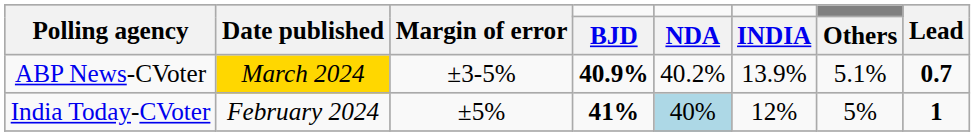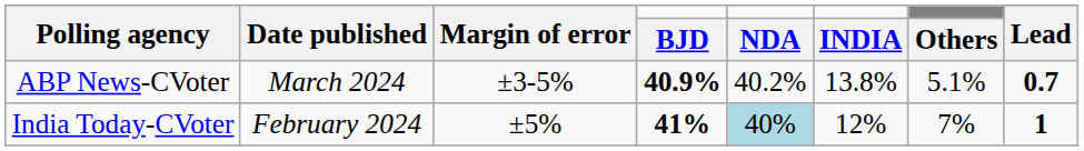ABP News-CVoter | Date published: gold background -> no background
ABP News-CVoter | INDIA: 13.9% -> 13.8%
India Today-CVoter | Others: 5% -> 7%
